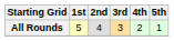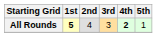row 2 | 1st: normal -> bold
row 2 | 4th: normal -> bold
